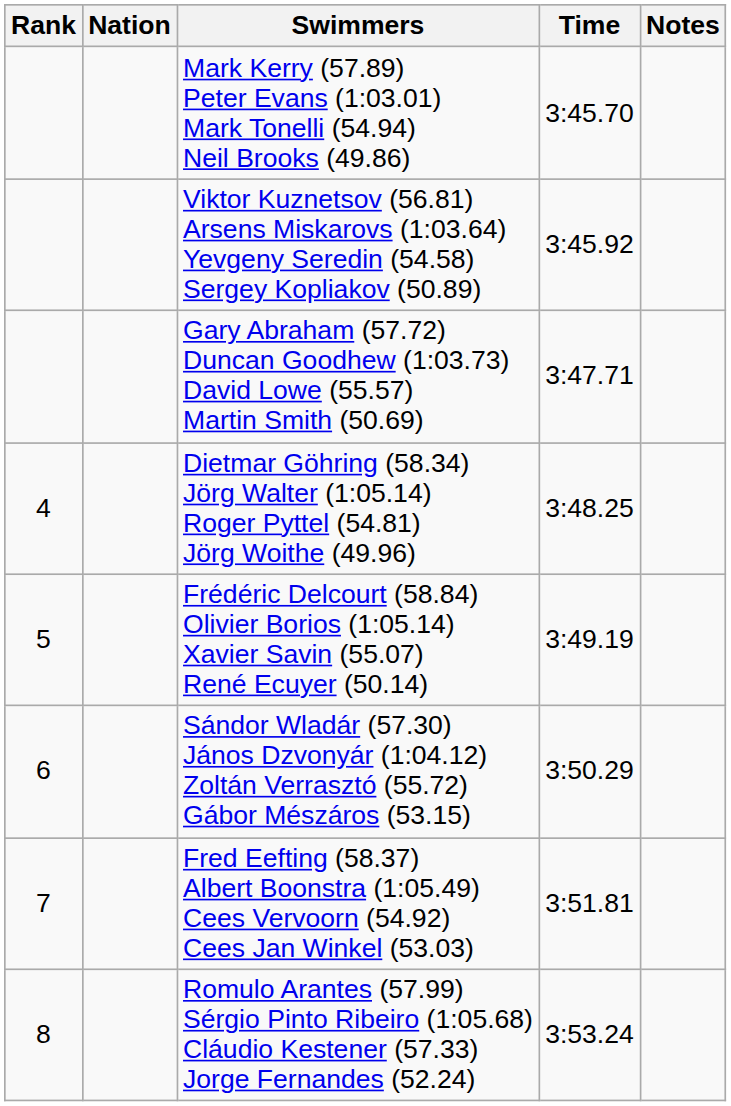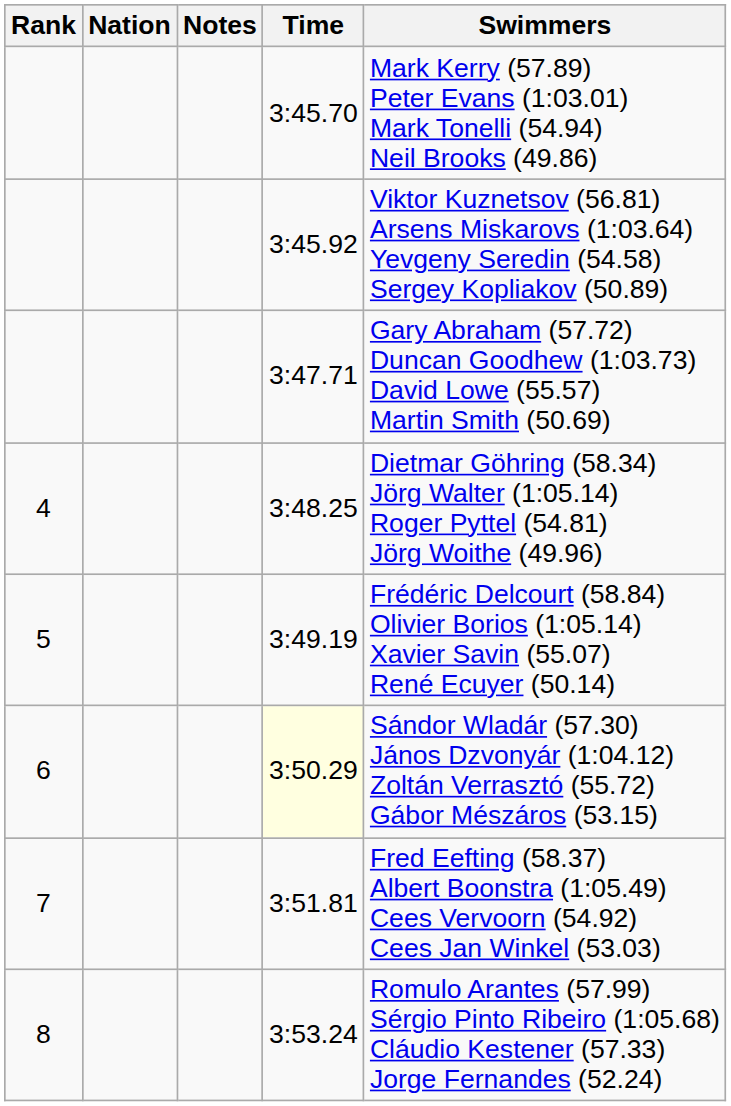columns swapped: Swimmers <-> Notes
row 7 | Time: no background -> lightyellow background
